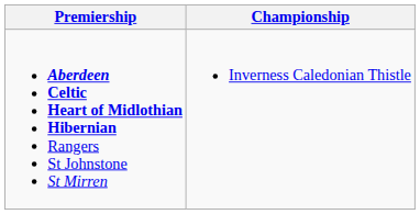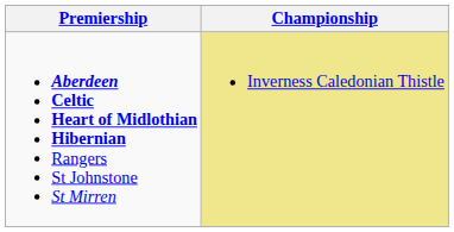row 2 | Championship: no background -> khaki background
